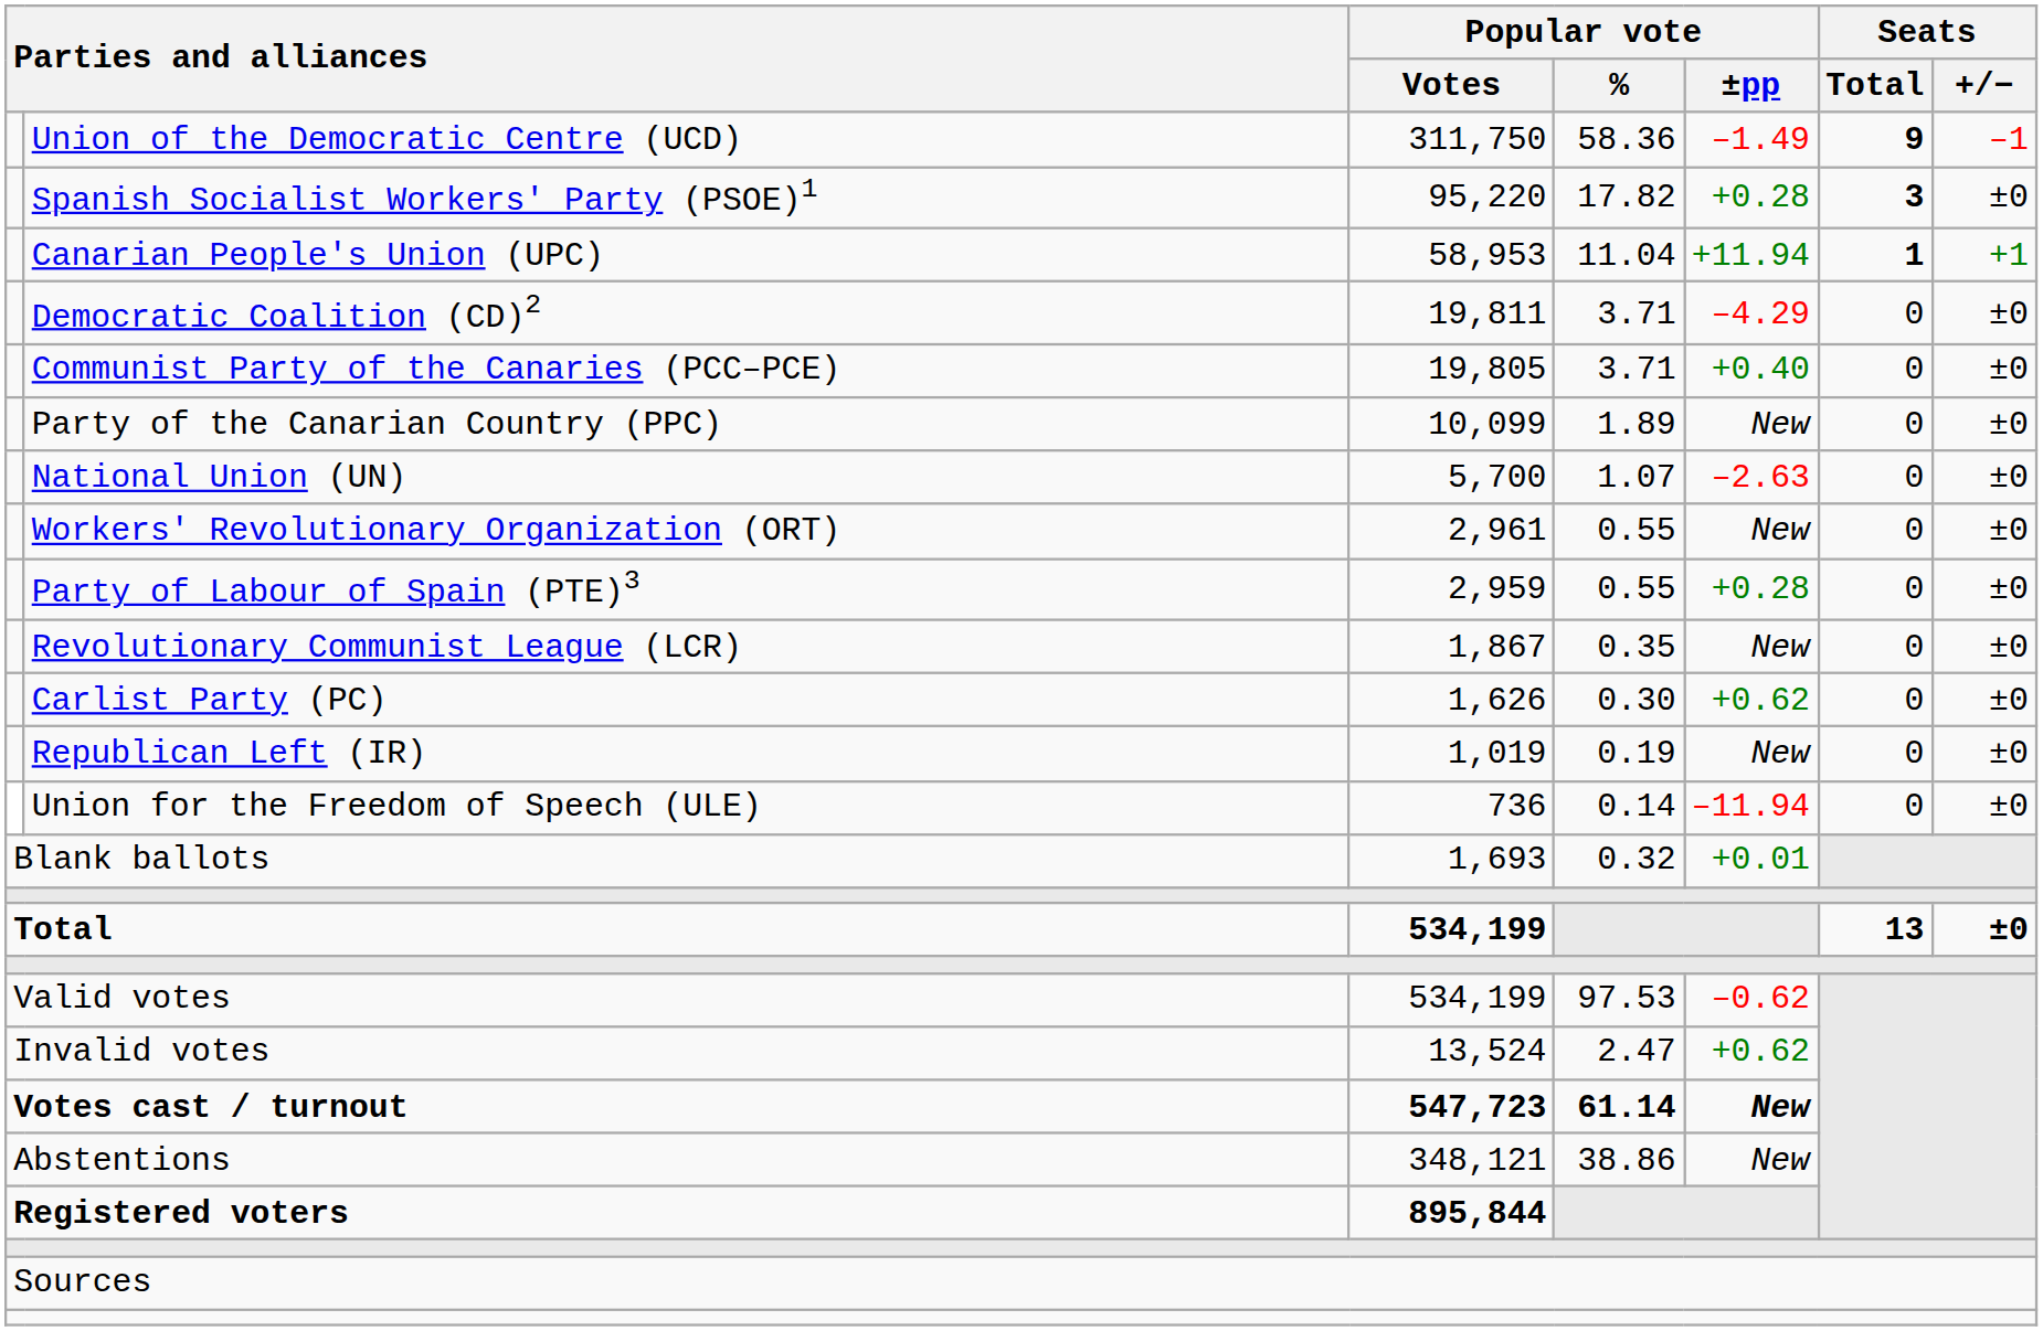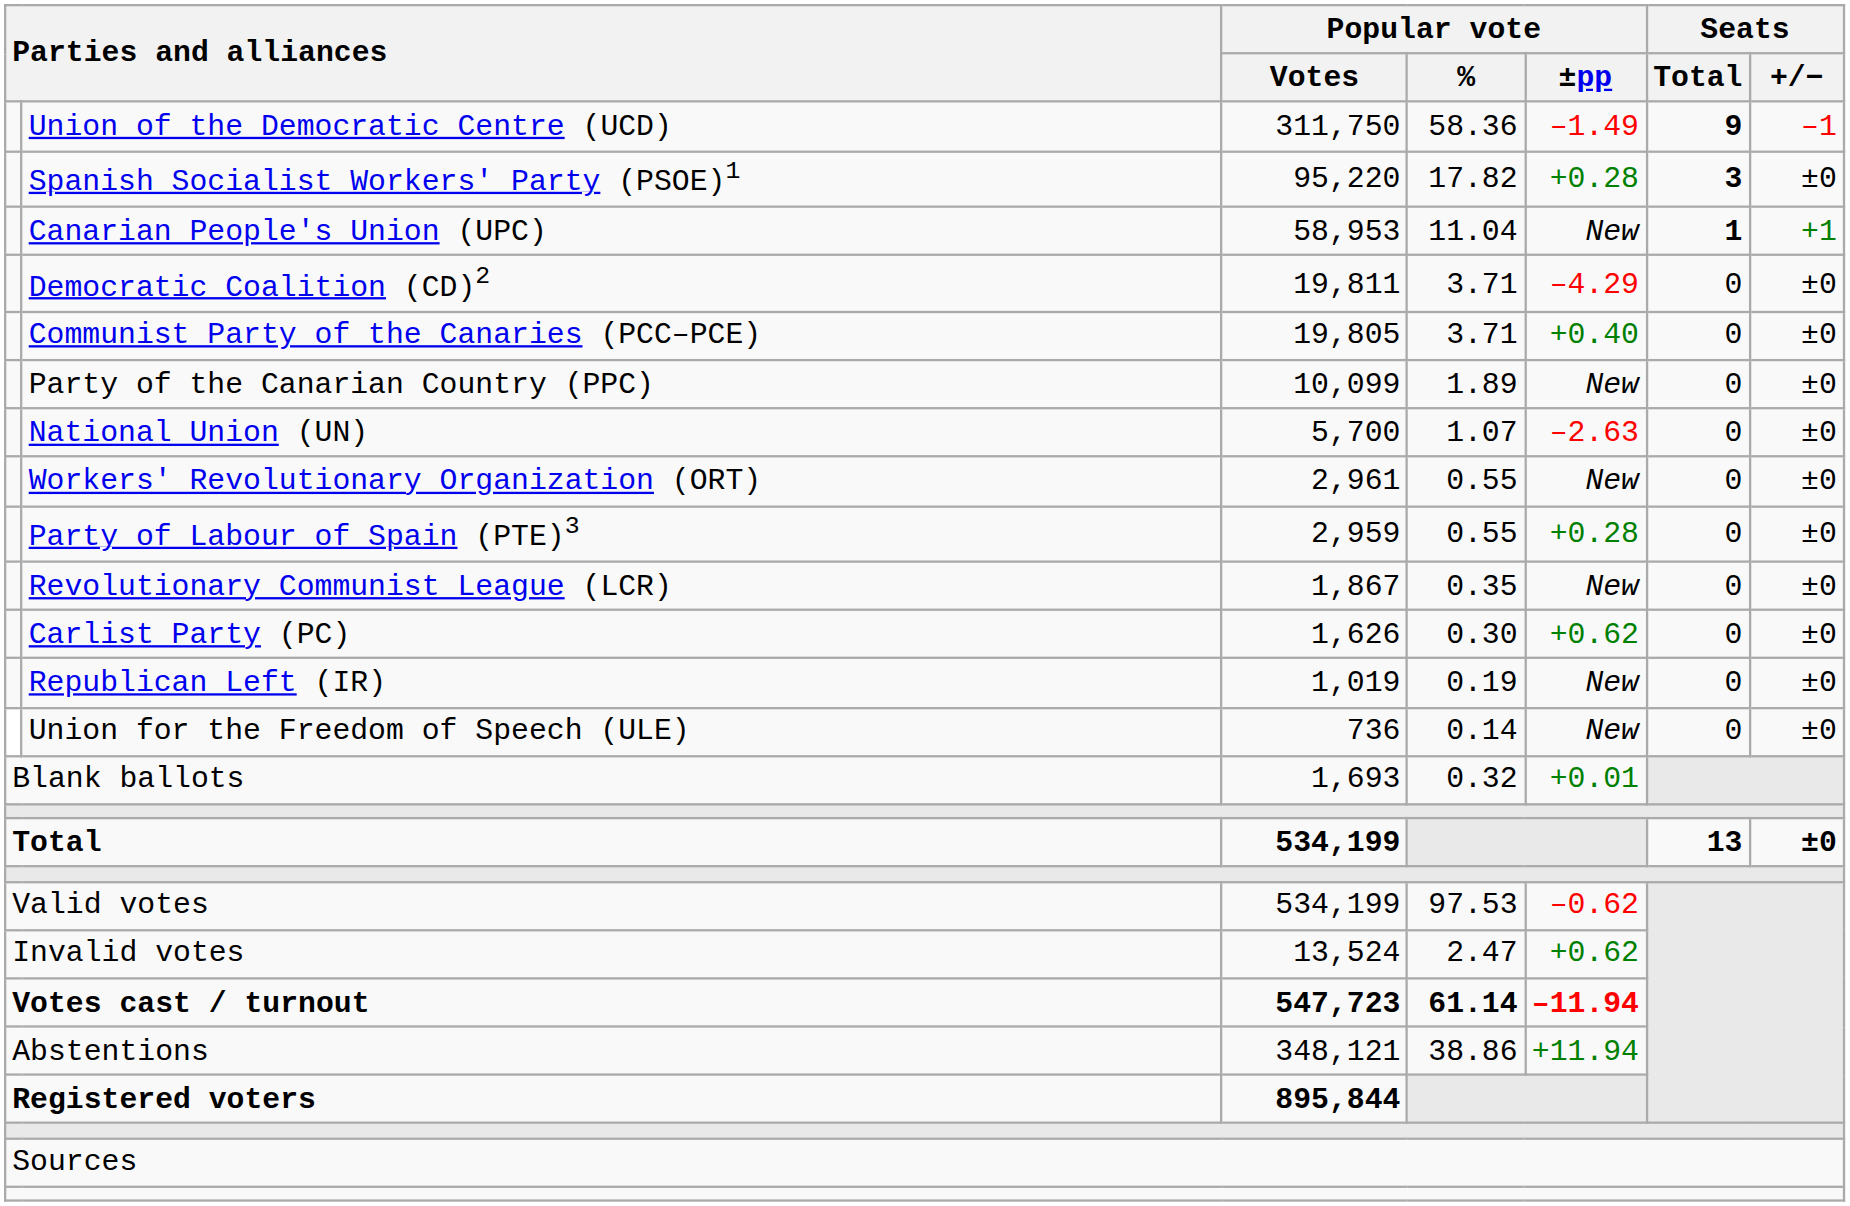Canarian People's Union (UPC) | Popular vote / ±pp: +11.94 -> New
Union for the Freedom of Speech (ULE) | Popular vote / ±pp: –11.94 -> New
Votes cast / turnout | Popular vote / ±pp: New -> –11.94
Abstentions | Popular vote / ±pp: New -> +11.94
